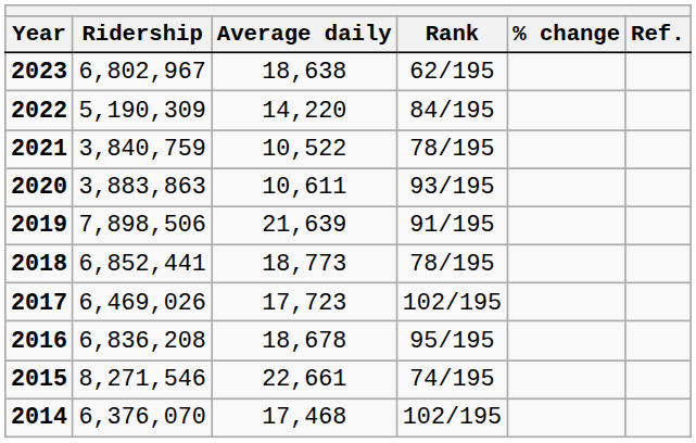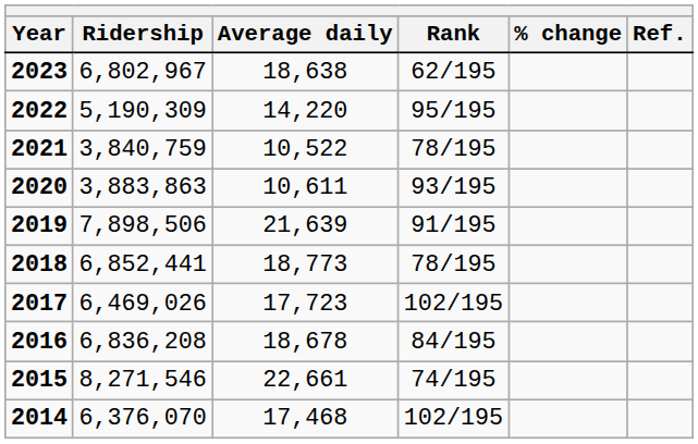2022 | Rank: 84/195 -> 95/195
2016 | Rank: 95/195 -> 84/195
